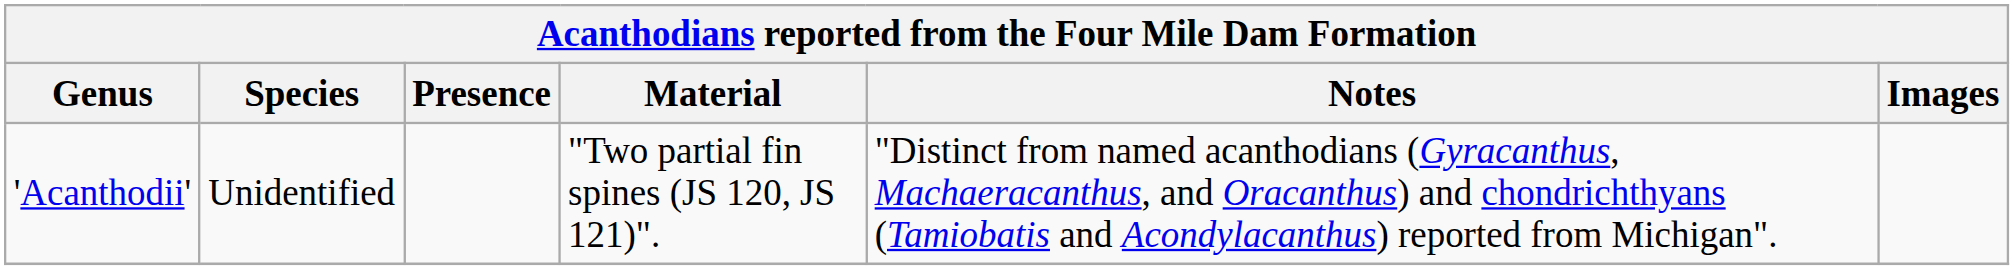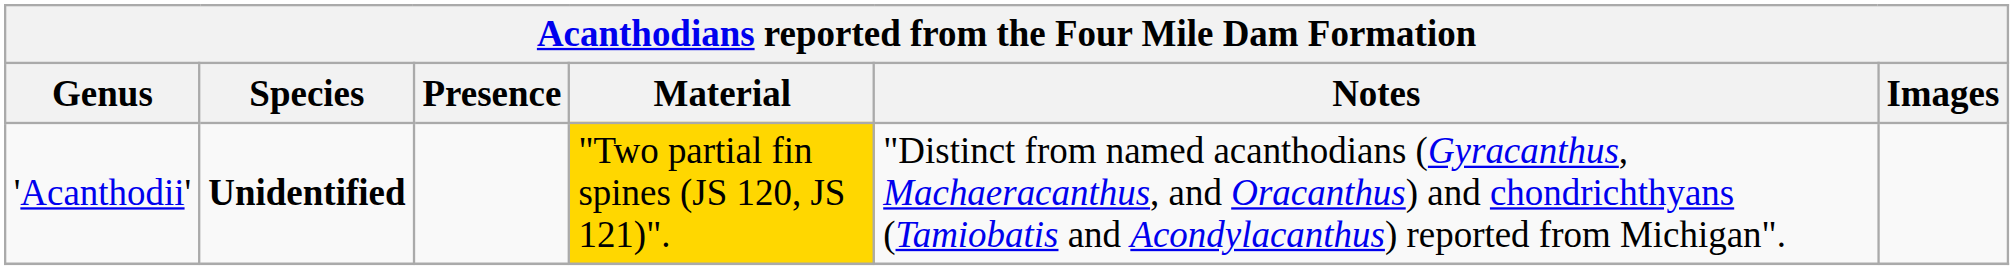'Acanthodii' | Species: normal -> bold
'Acanthodii' | Material: no background -> gold background
